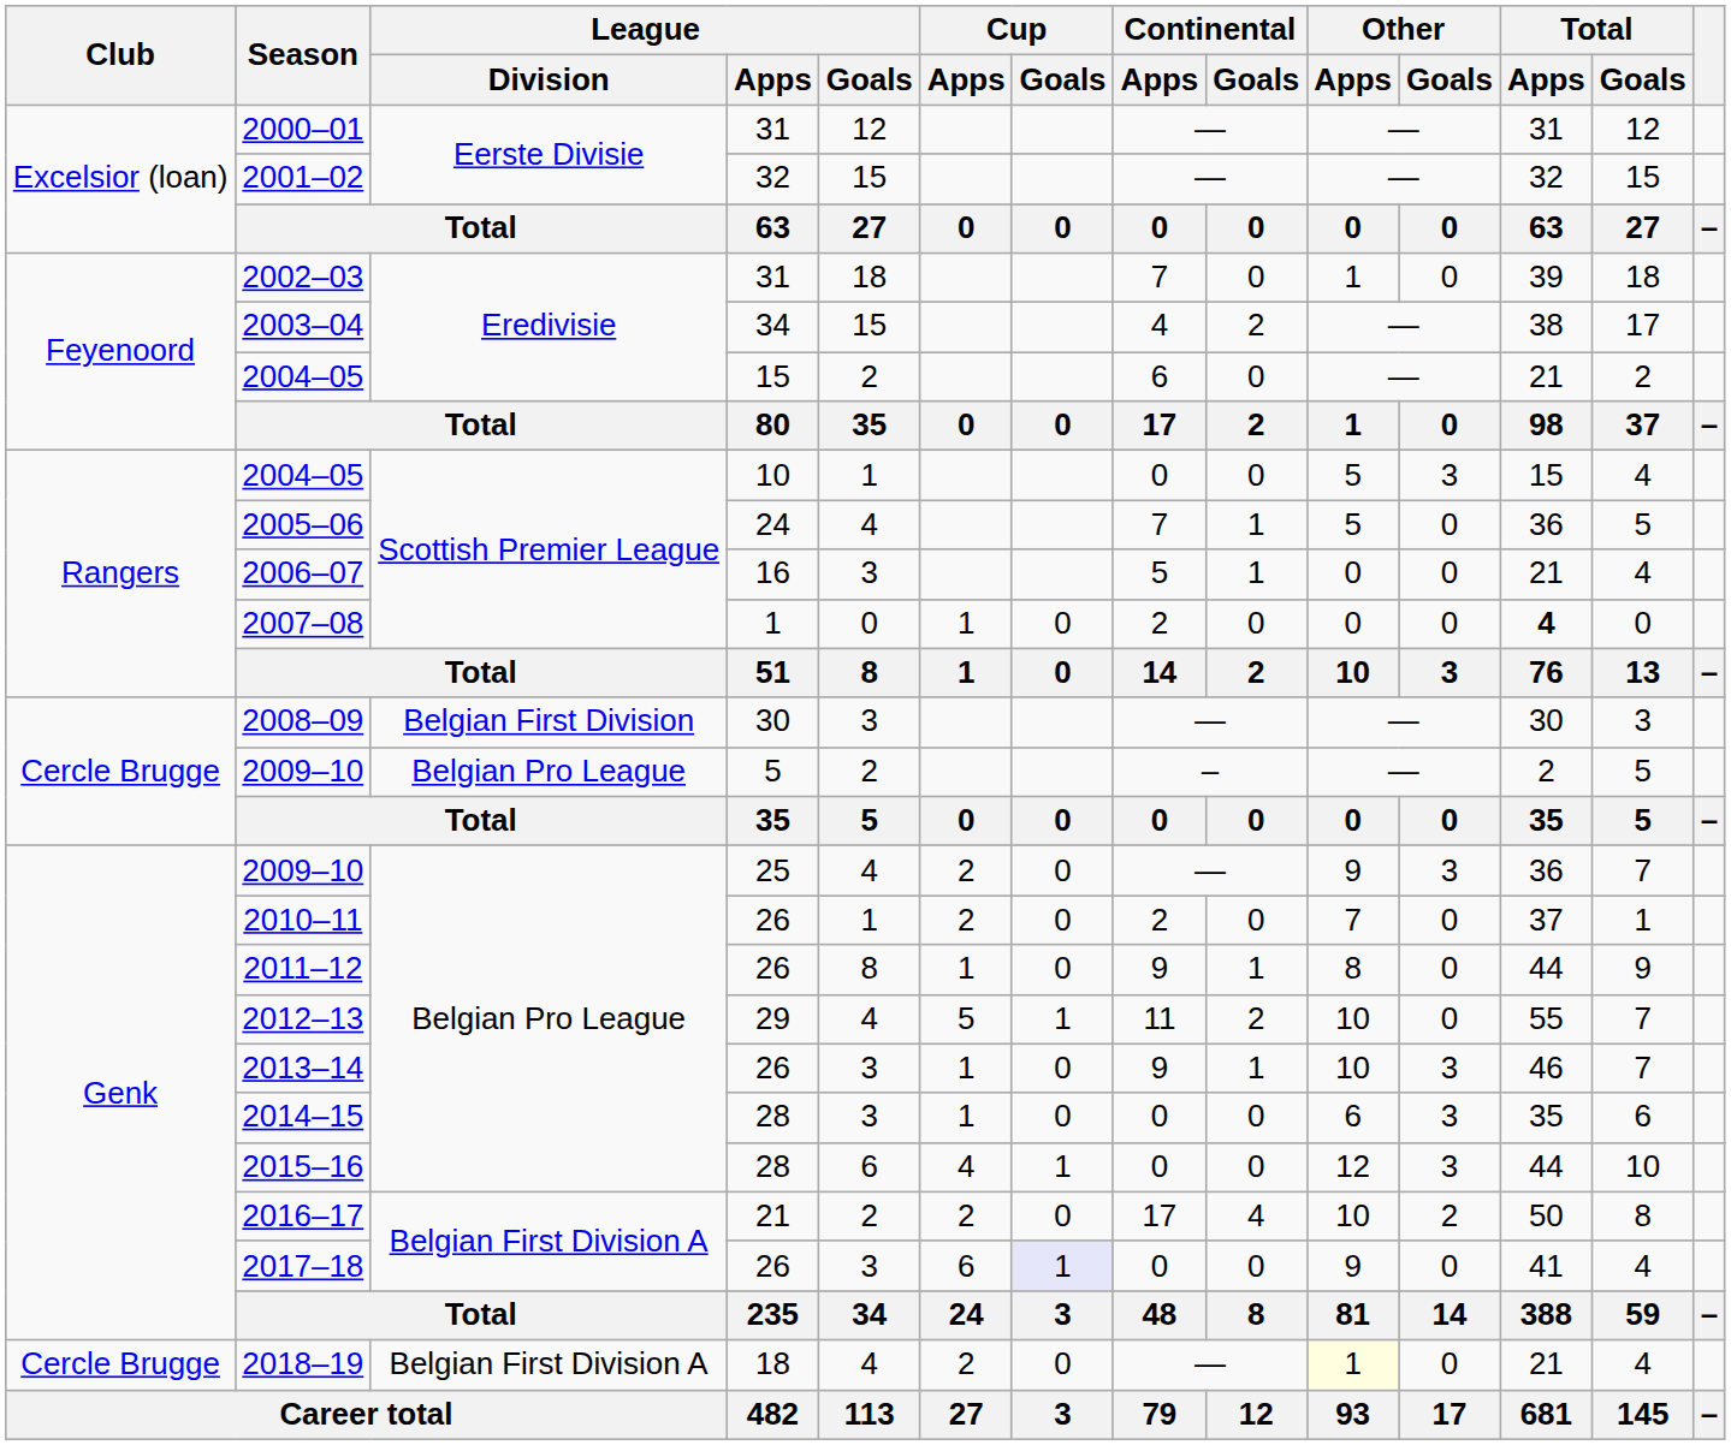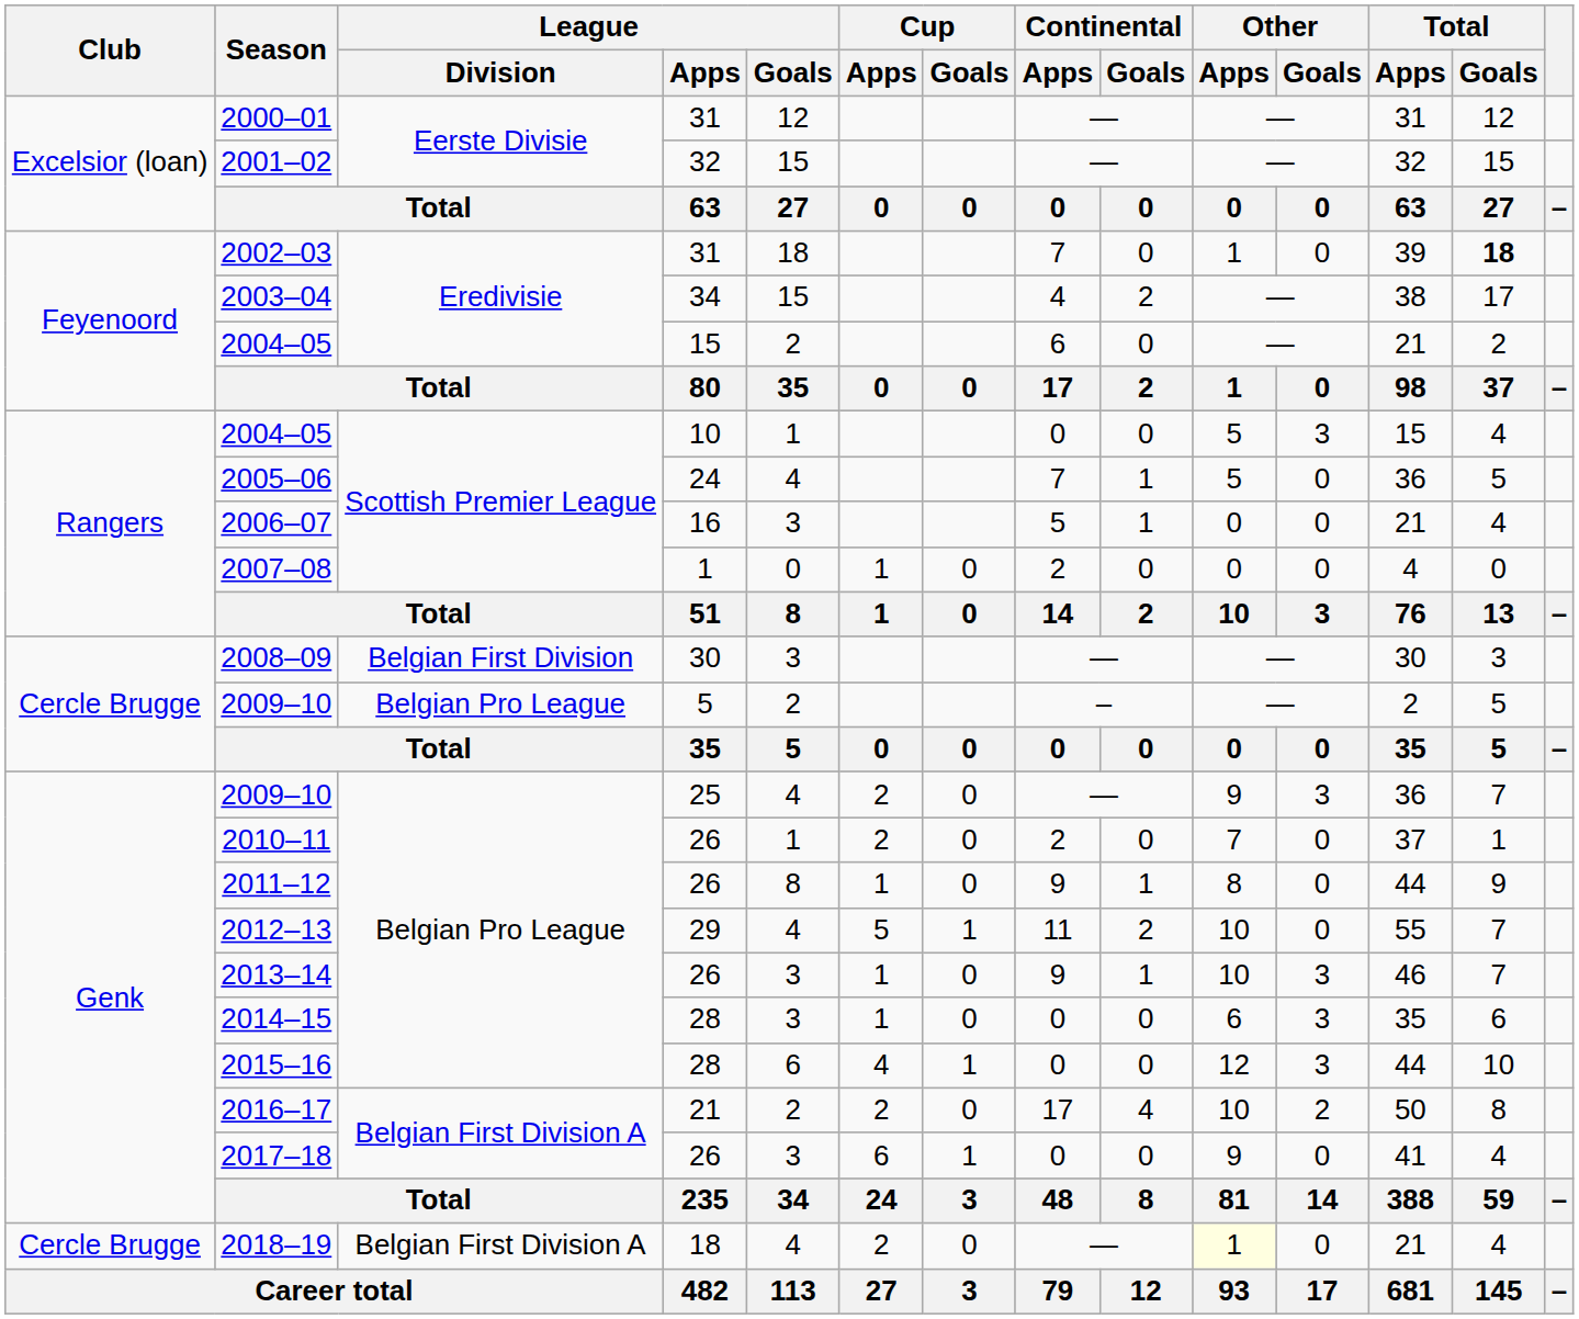2002–03 | Total / Goals: normal -> bold
2007–08 | Total / Apps: bold -> normal
2017–18 | Cup / Goals: lavender background -> no background
